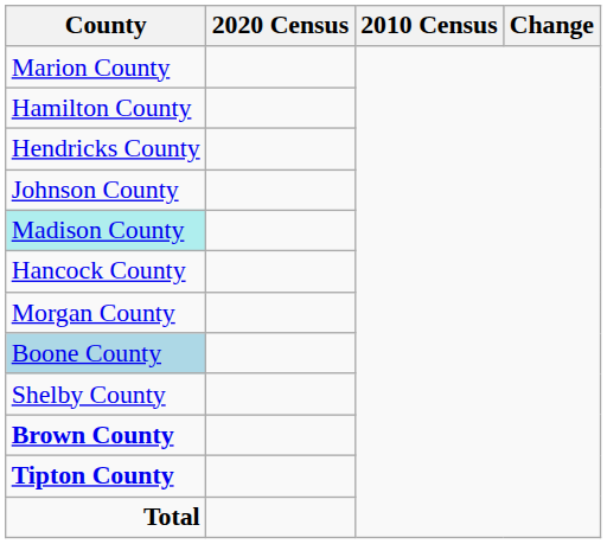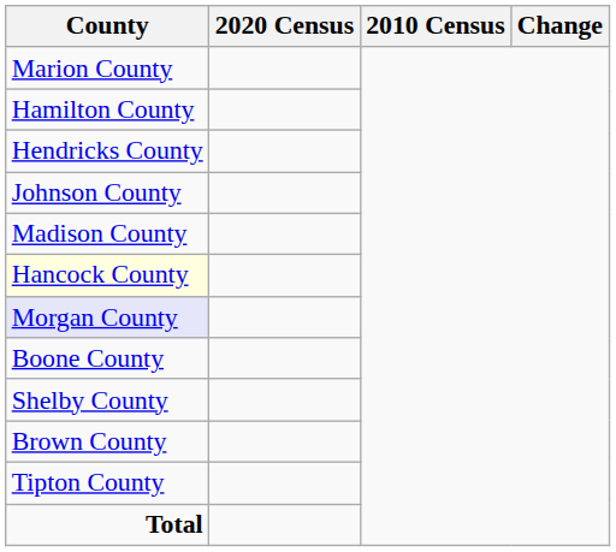Madison County | County: paleturquoise background -> no background
Hancock County | County: no background -> lightyellow background
Morgan County | County: no background -> lavender background
Boone County | County: lightblue background -> no background
Brown County | County: bold -> normal
Tipton County | County: bold -> normal
